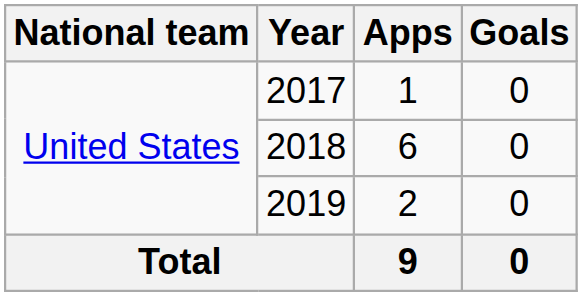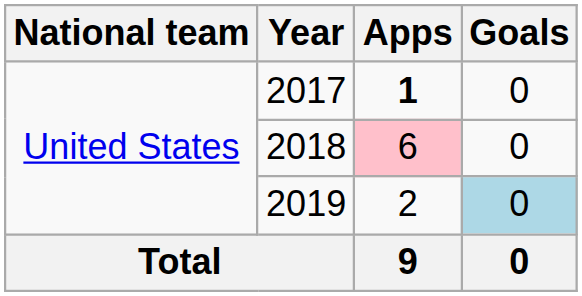2017 | Apps: normal -> bold
2018 | Apps: no background -> pink background
2019 | Goals: no background -> lightblue background
